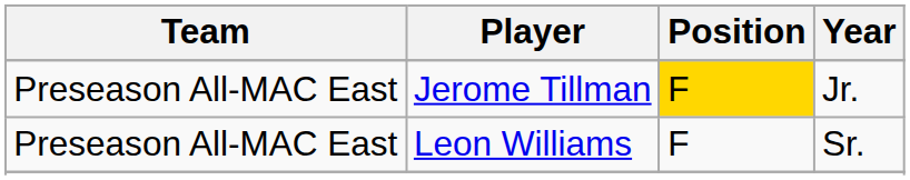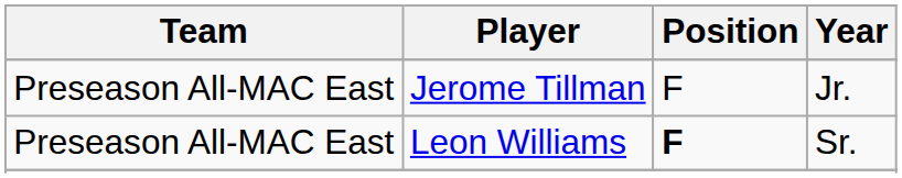row 2 | Position: gold background -> no background
row 3 | Position: normal -> bold
